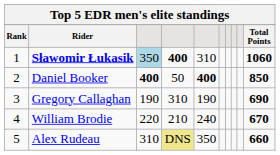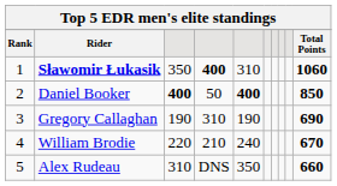Sławomir Łukasik | column 3: lightblue background -> no background
Alex Rudeau | column 4: khaki background -> no background
